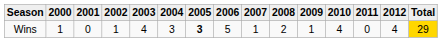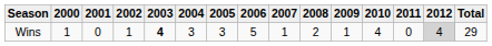Wins | column 5: normal -> bold
Wins | column 7: bold -> normal
Wins | column 14: no background -> lightgrey background
Wins | column 15: gold background -> no background
